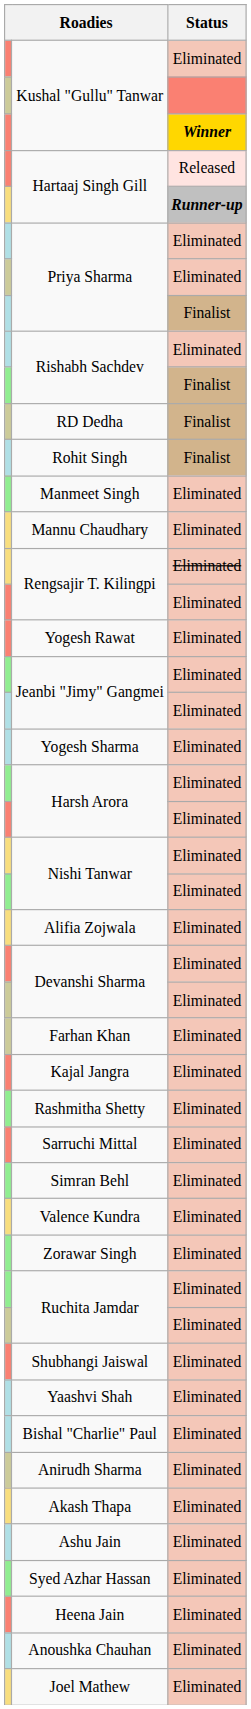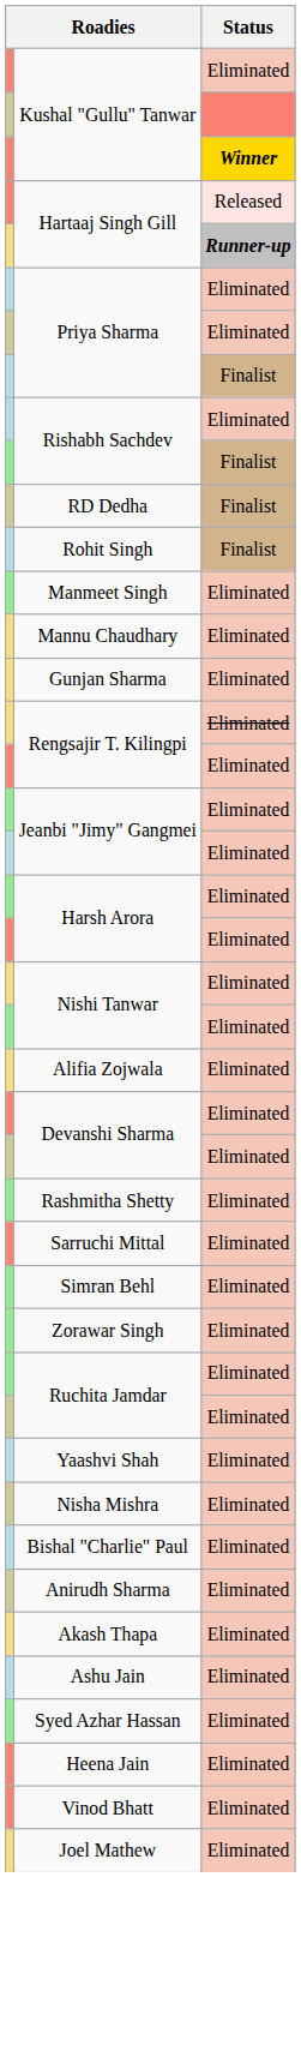+ row: Gunjan Sharma | Eliminated
- row: Yogesh Rawat | Eliminated
- row: Yogesh Sharma | Eliminated
- row: Farhan Khan | Eliminated
- row: Kajal Jangra | Eliminated
- row: Valence Kundra | Eliminated
- row: Shubhangi Jaiswal | Eliminated
+ row: Nisha Mishra | Eliminated
- row: Anoushka Chauhan | Eliminated
+ row: Vinod Bhatt | Eliminated
